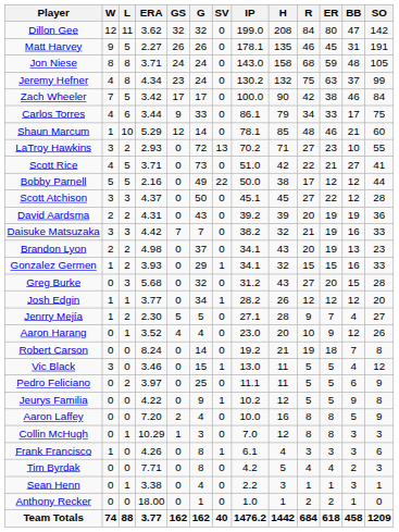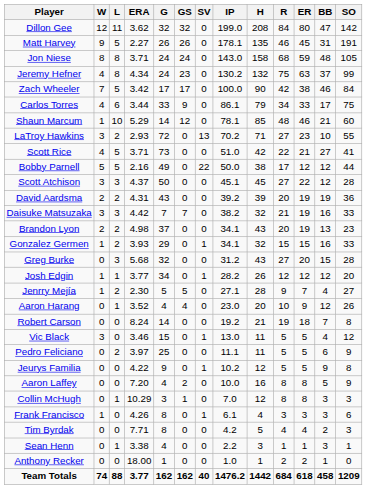columns swapped: G <-> GS
